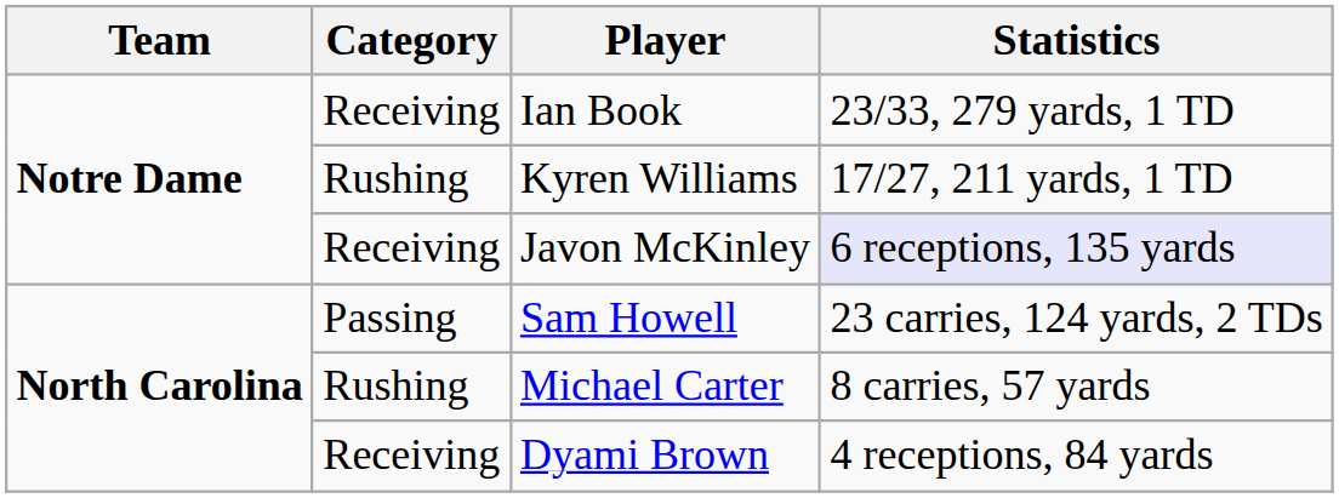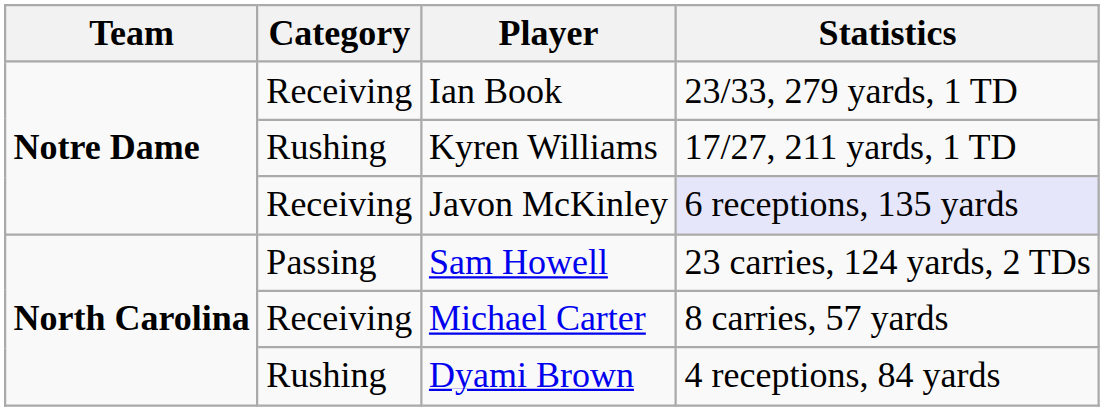Michael Carter | Category: Rushing -> Receiving
Dyami Brown | Category: Receiving -> Rushing
